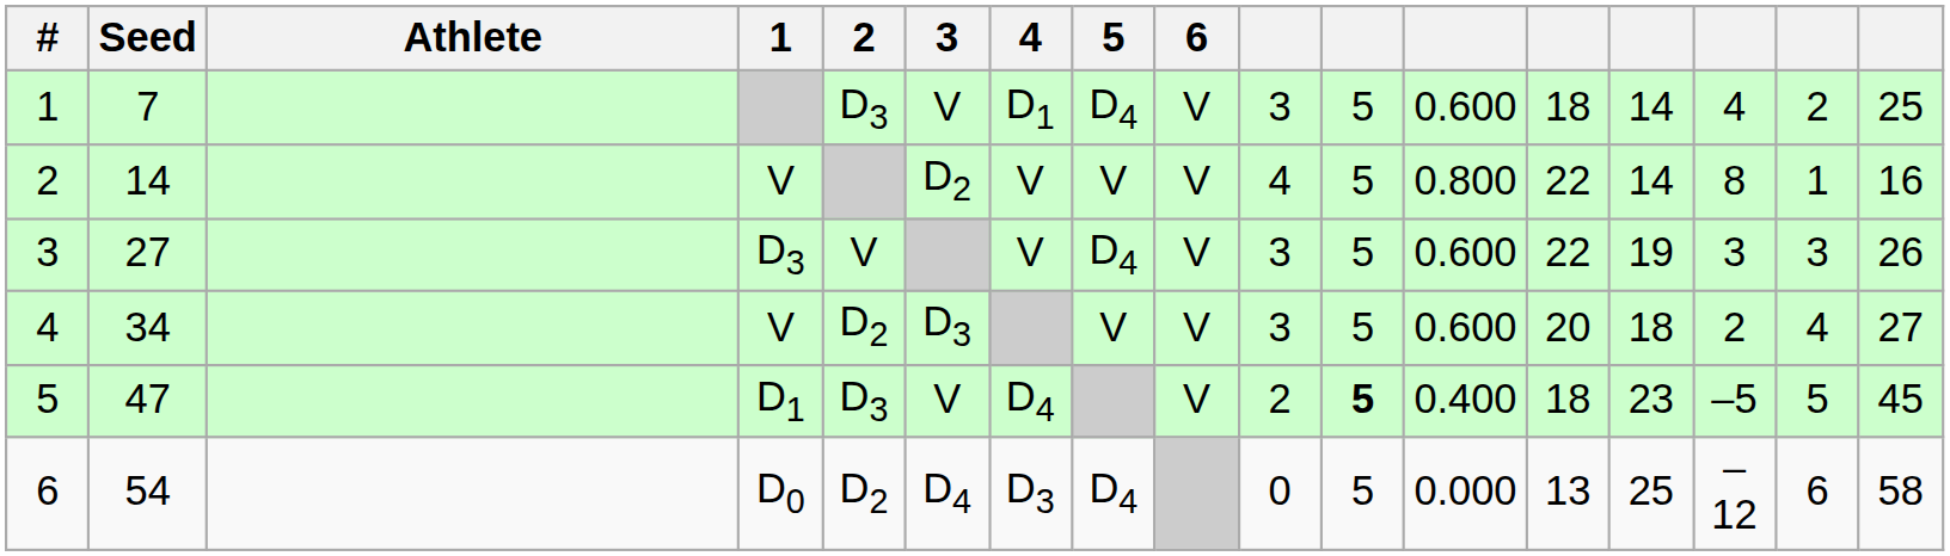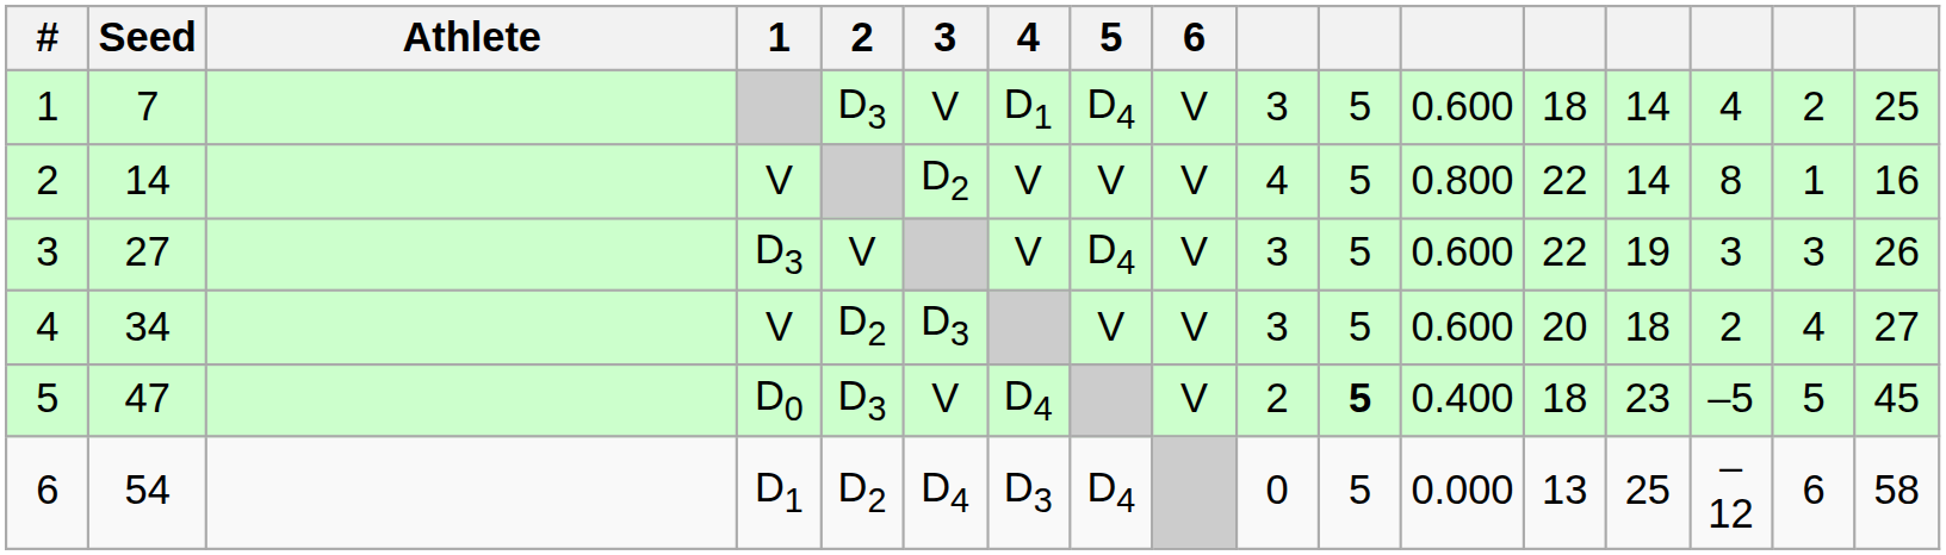row 6 | 1: D1 -> D0
row 7 | 1: D0 -> D1
